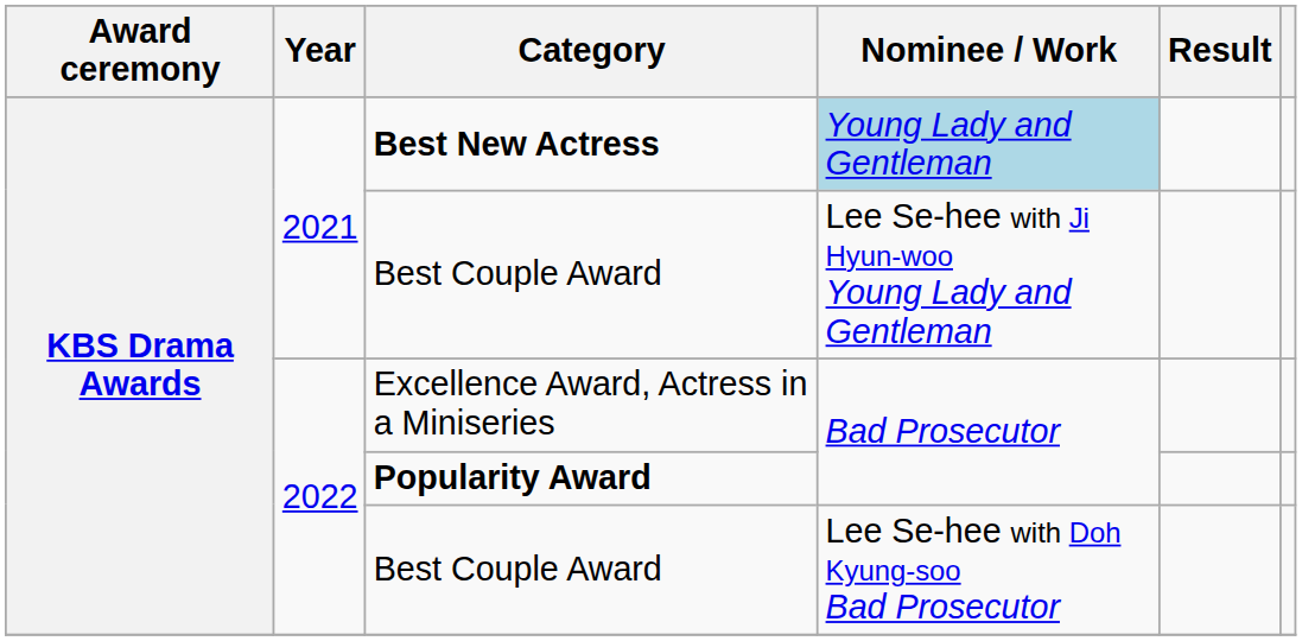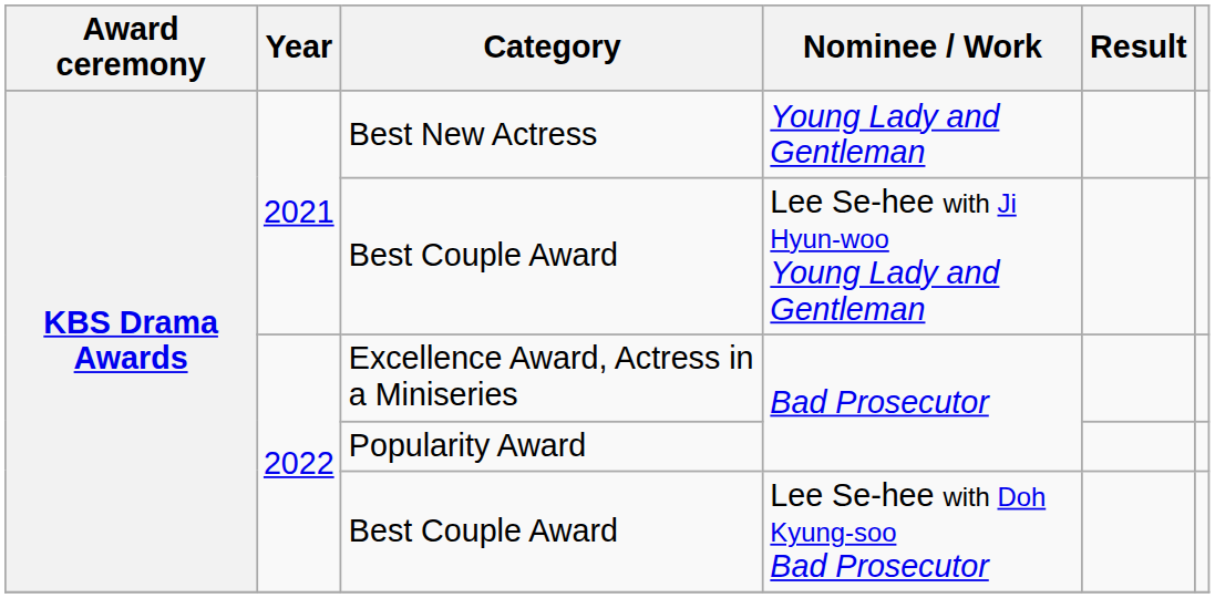Best New Actress | Category: bold -> normal
Best New Actress | Nominee / Work: lightblue background -> no background
Popularity Award | Category: bold -> normal
